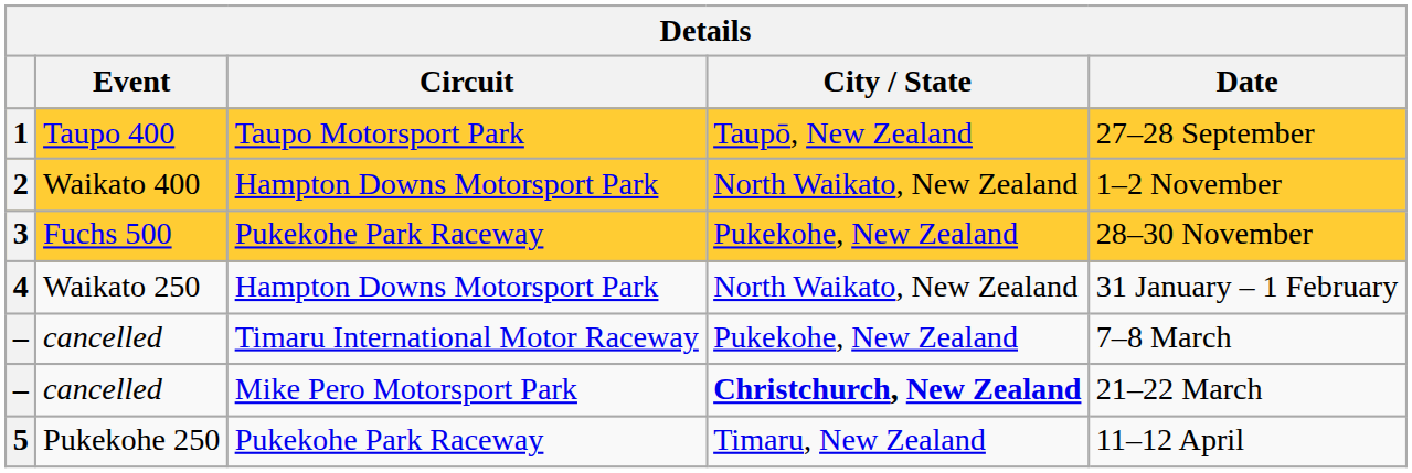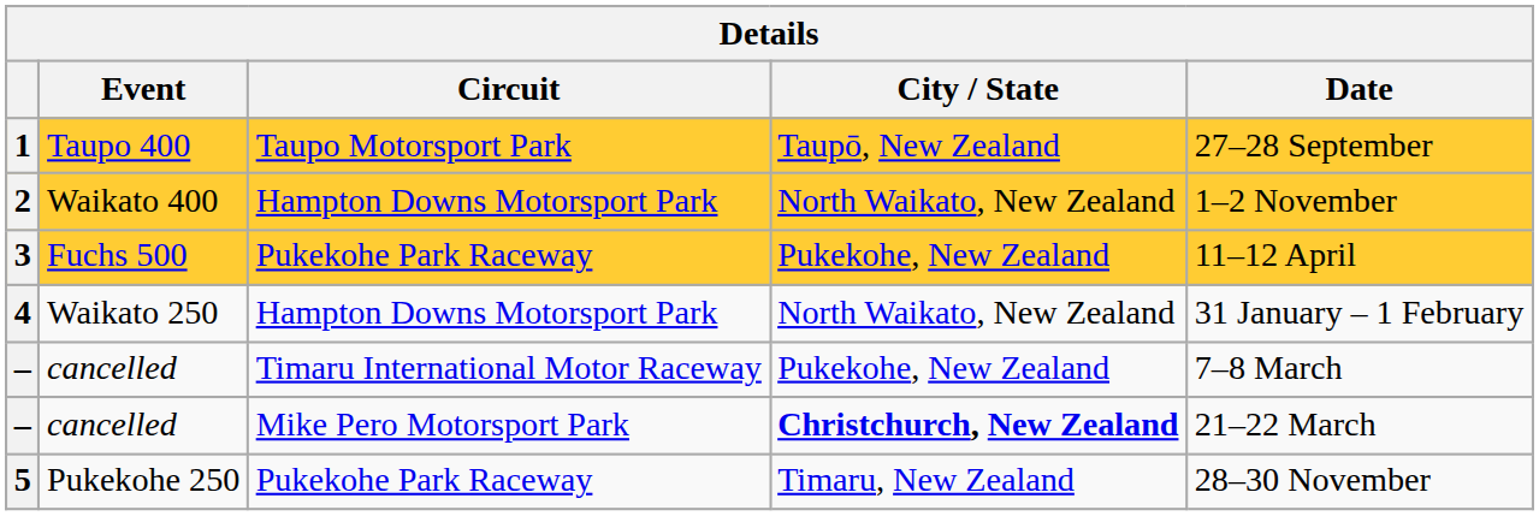3 | Date: 28–30 November -> 11–12 April
5 | Date: 11–12 April -> 28–30 November
